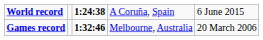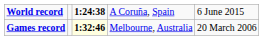Games record | column 3: no background -> lightyellow background
